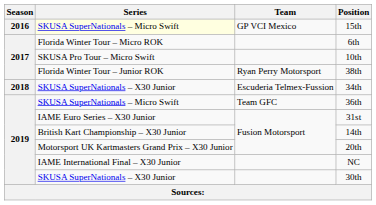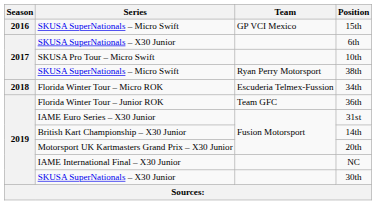15th | Series: lightyellow background -> no background
6th | Series: Florida Winter Tour – Micro ROK -> SKUSA SuperNationals – X30 Junior
38th | Series: Florida Winter Tour – Junior ROK -> SKUSA SuperNationals – Micro Swift
34th | Series: SKUSA SuperNationals – X30 Junior -> Florida Winter Tour – Micro ROK
36th | Series: SKUSA SuperNationals – Micro Swift -> Florida Winter Tour – Junior ROK
